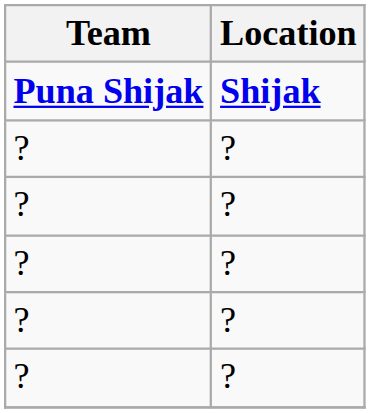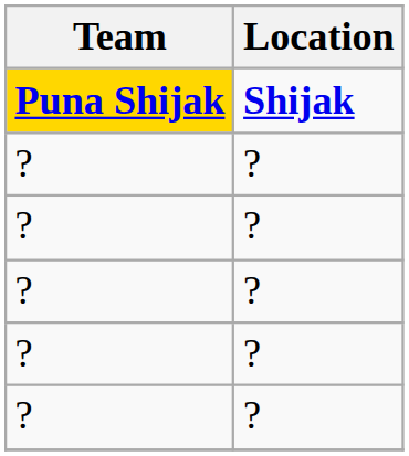row 2 | Team: no background -> gold background
